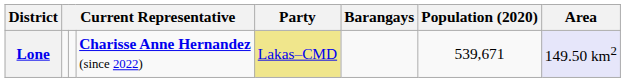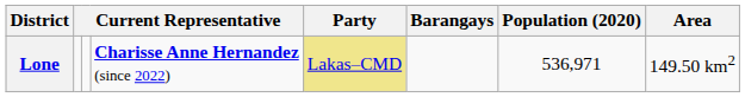Lone | Population (2020): 539,671 -> 536,971
Lone | Area: lavender background -> no background
